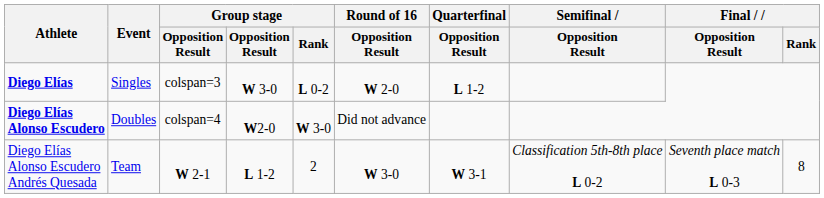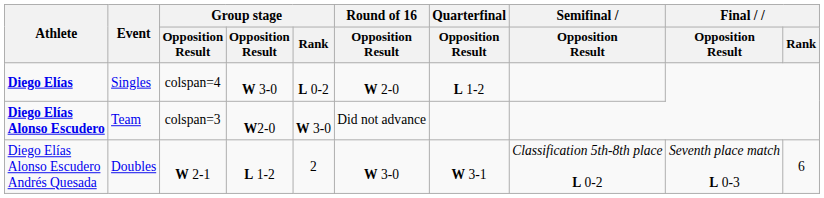Diego Elías | column 3: colspan=3 -> colspan=4
Diego Elías Alonso Escudero | Event: Doubles -> Team
Diego Elías Alonso Escudero | column 3: colspan=4 -> colspan=3
Diego Elías Alonso Escudero Andrés Quesada | Event: Team -> Doubles
Diego Elías Alonso Escudero Andrés Quesada | Final / Rank: 8 -> 6
